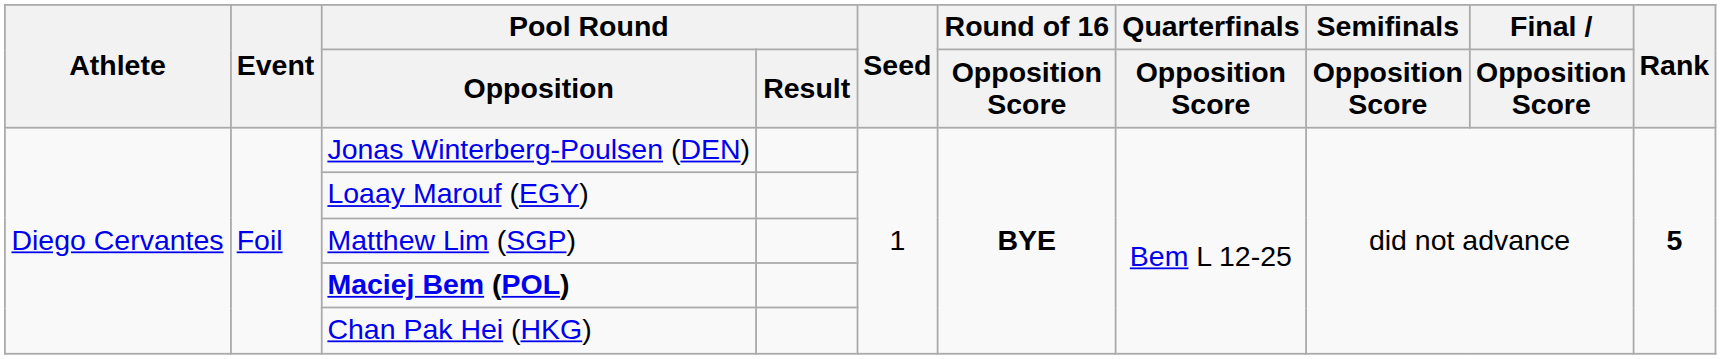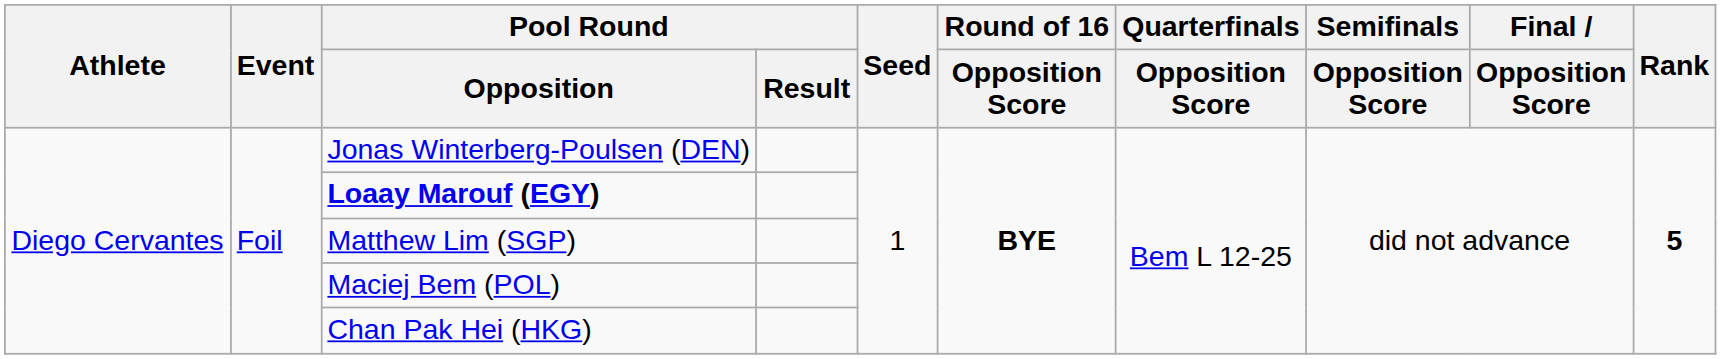Loaay Marouf (EGY) | Pool Round / Opposition: normal -> bold
Maciej Bem (POL) | Pool Round / Opposition: bold -> normal
